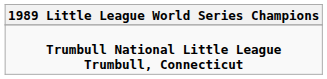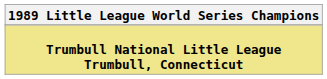row 2 | column 1: no background -> khaki background
